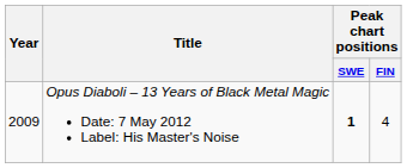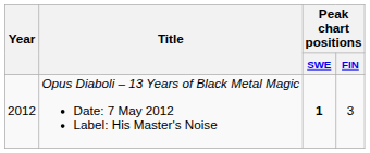row 3 | Year: 2009 -> 2012
row 3 | Peak chart positions / FIN: 4 -> 3
